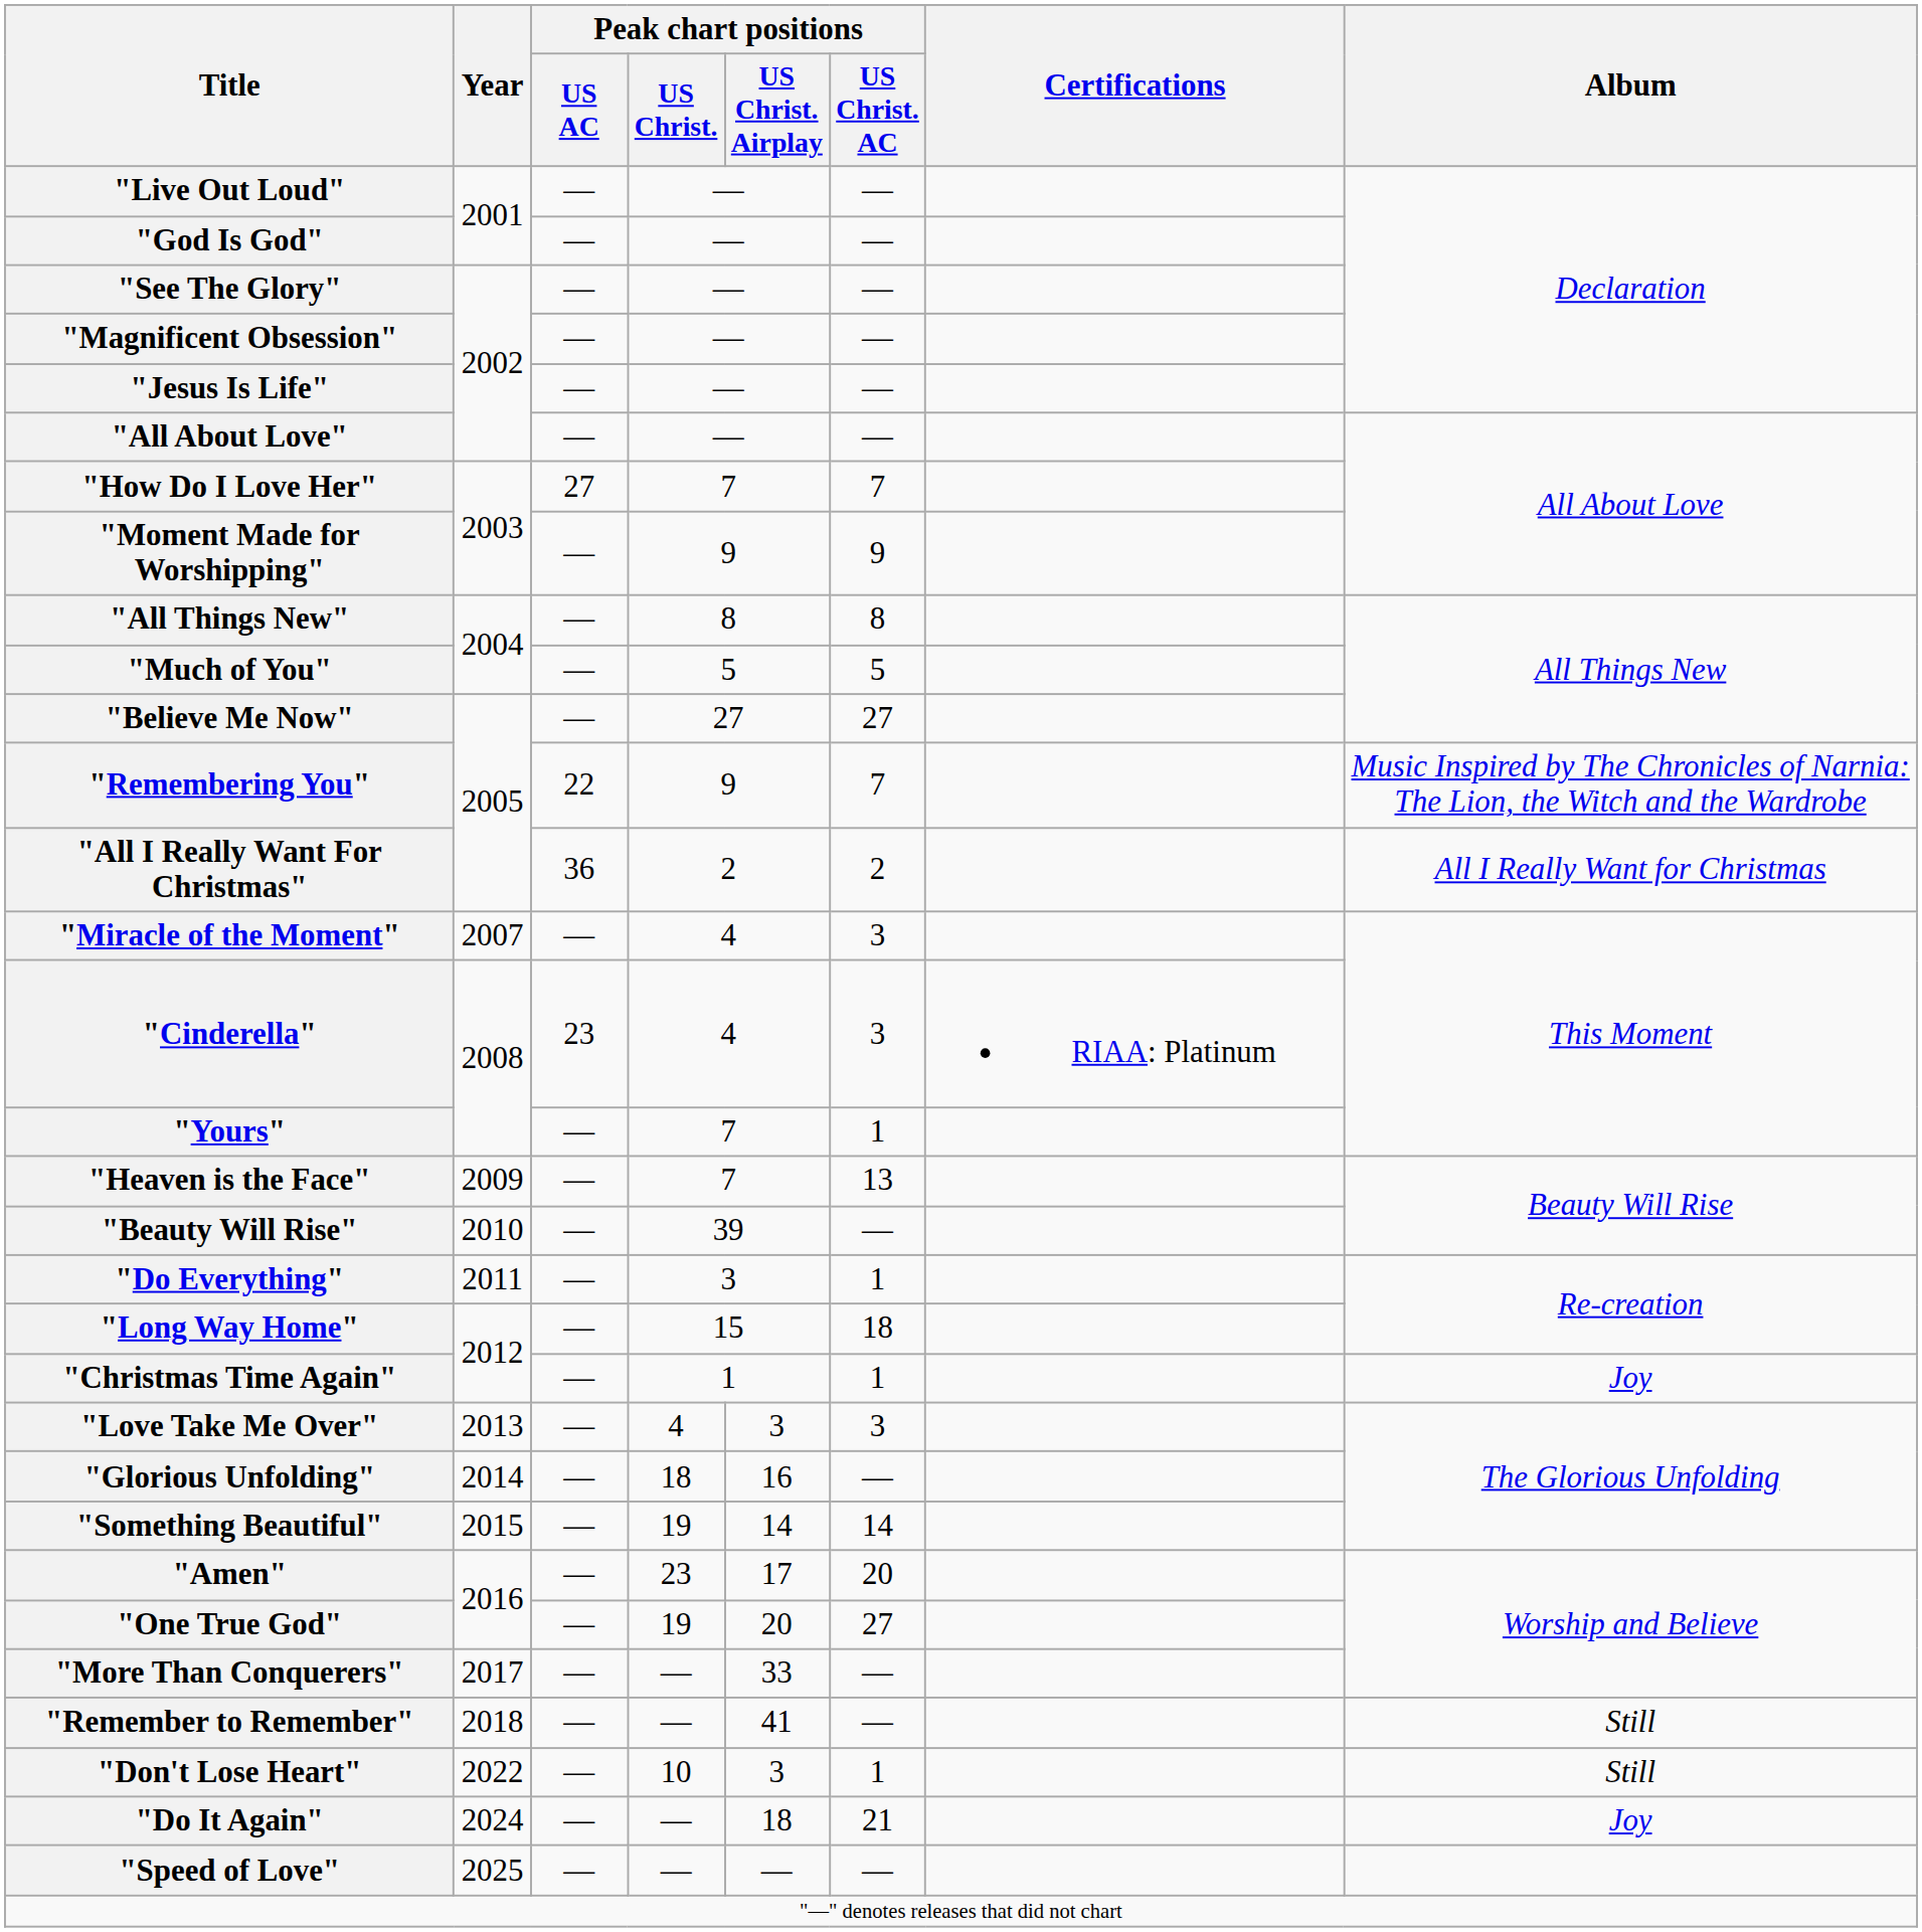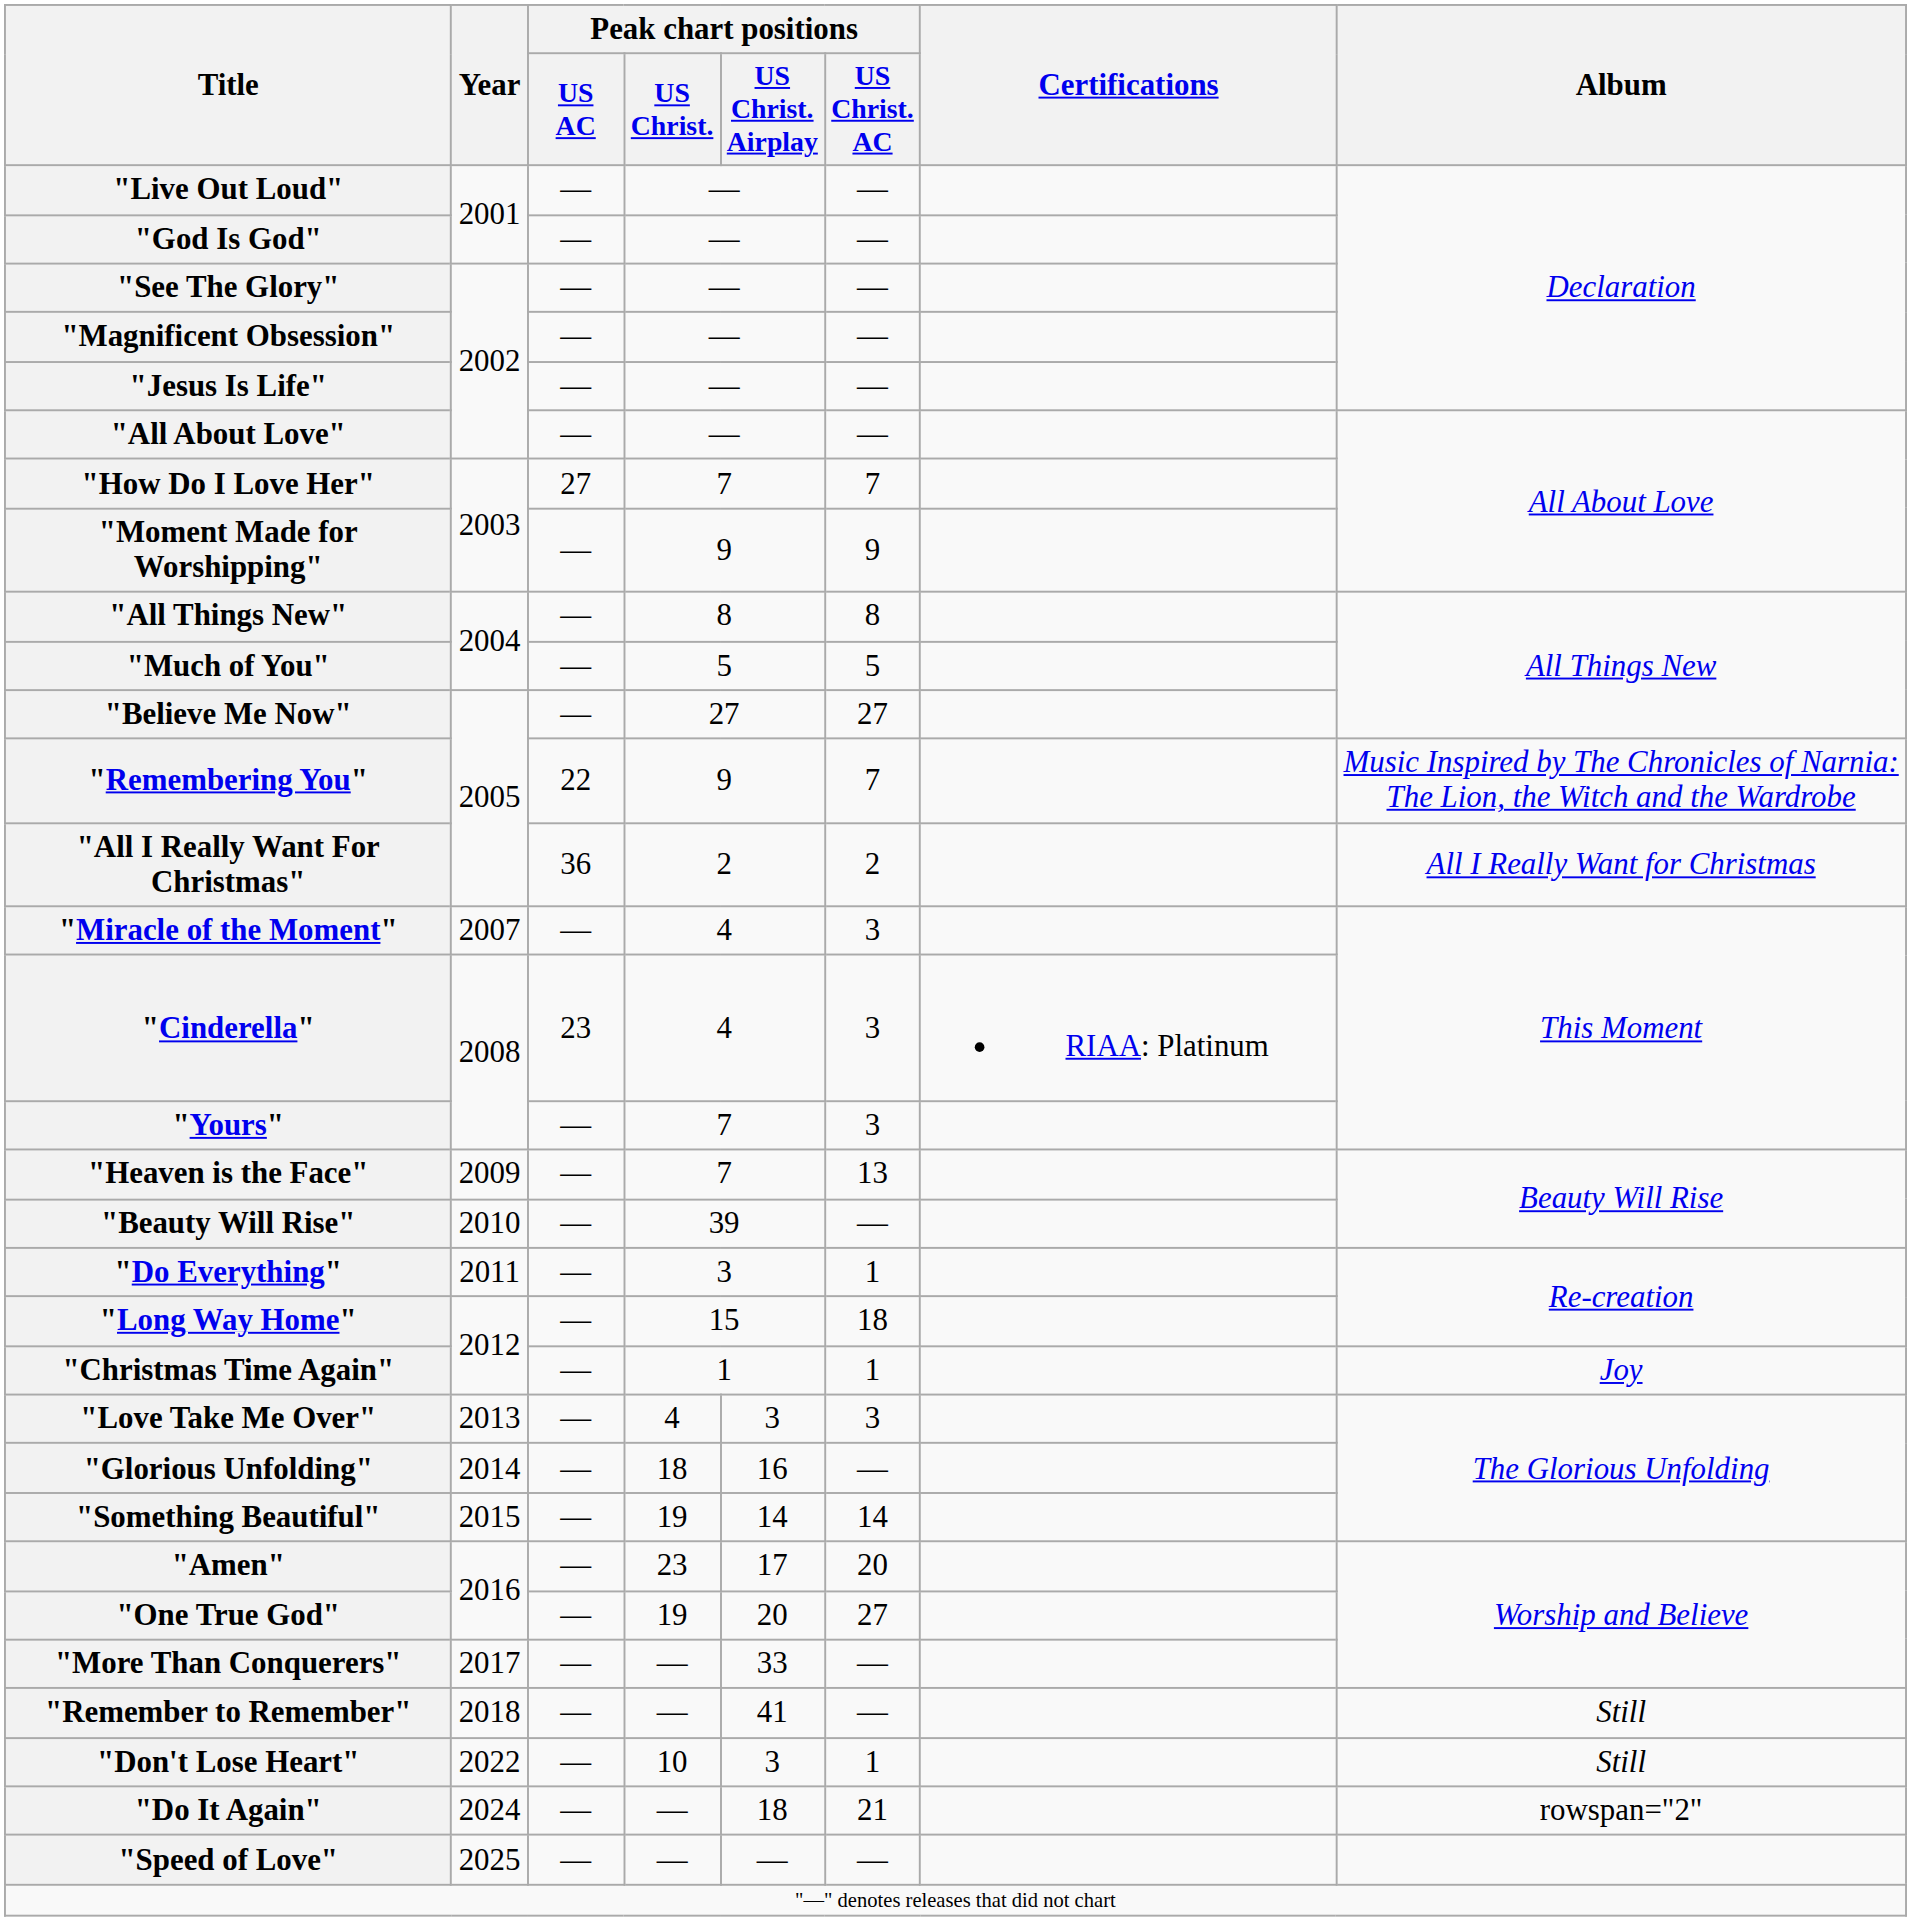"Yours" | Peak chart positions / US Christ. AC: 1 -> 3
"Do It Again" | Album: Joy -> rowspan="2"
